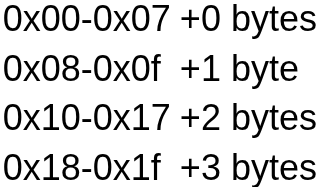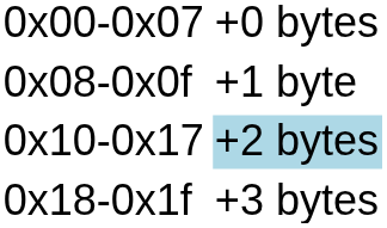0x10-0x17 | column 2: no background -> lightblue background
